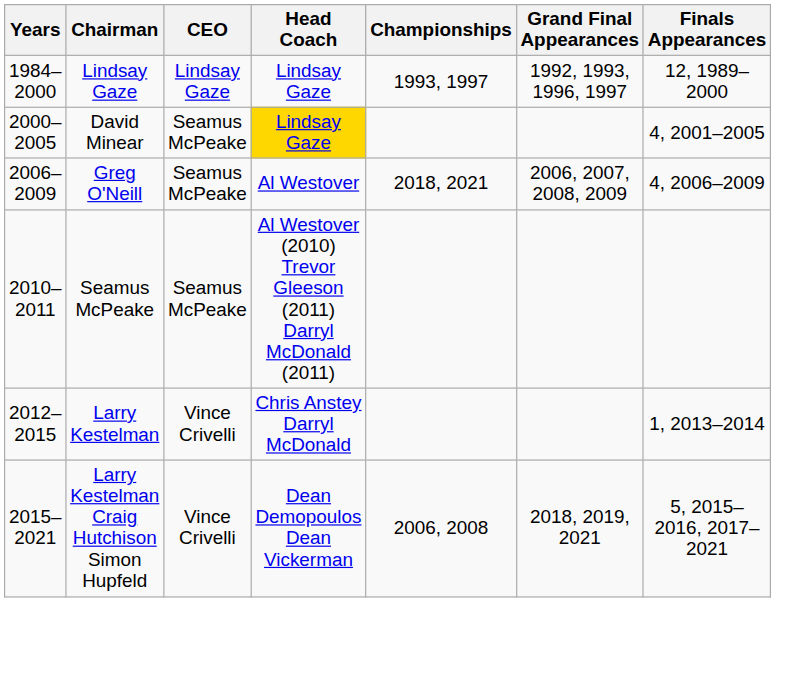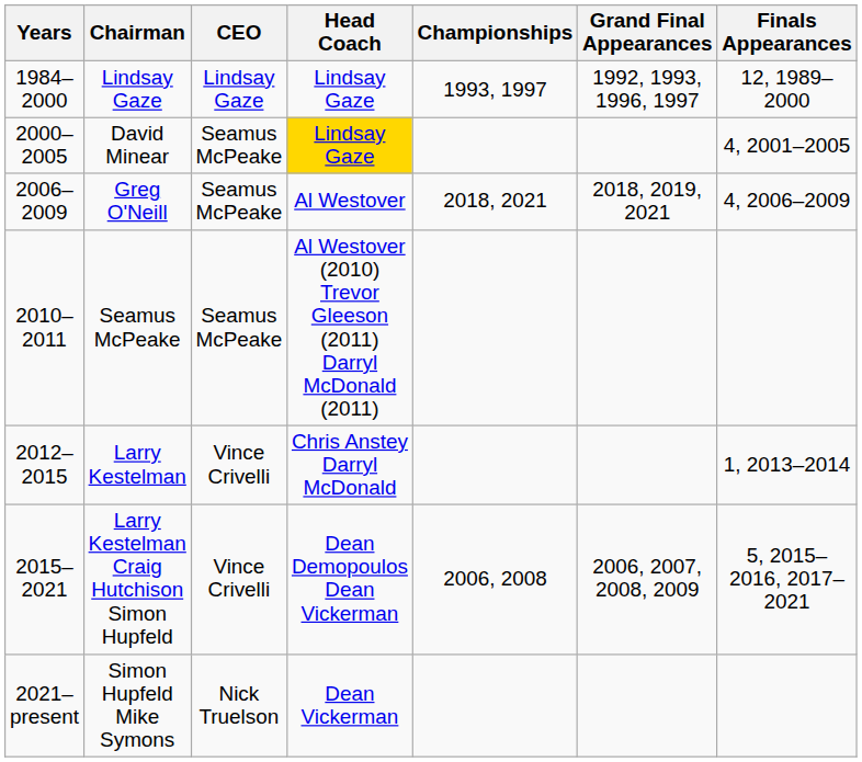Greg O'Neill | Grand Final Appearances: 2006, 2007, 2008, 2009 -> 2018, 2019, 2021
Larry Kestelman Craig Hutchison Simon Hupfeld | Grand Final Appearances: 2018, 2019, 2021 -> 2006, 2007, 2008, 2009
+ row: 2021–present | Simon Hupfeld Mike Symons | Nick Truelson | Dean Vickerman
